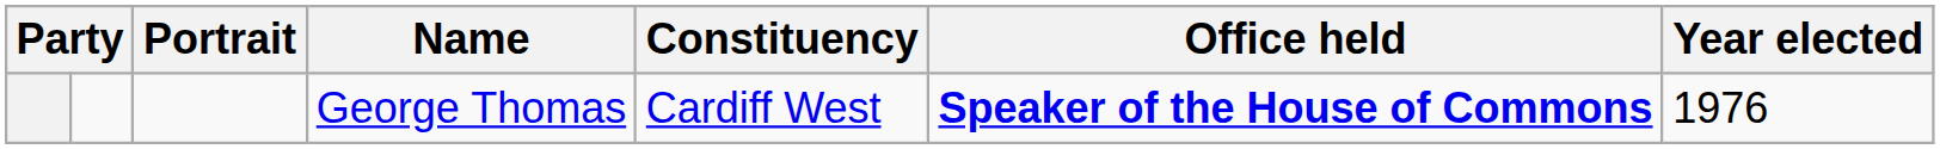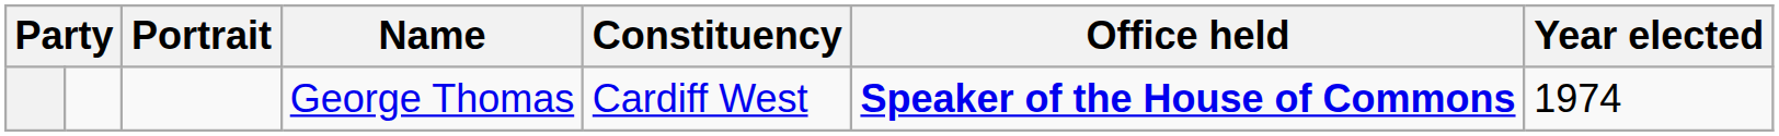George Thomas | Year elected: 1976 -> 1974
